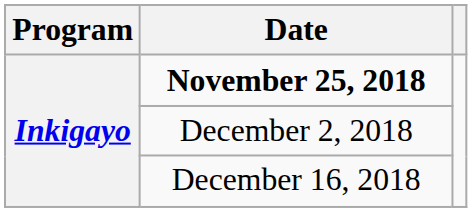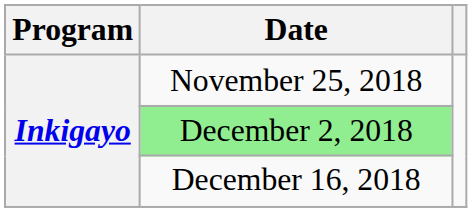November 25, 2018 | Date: bold -> normal
December 2, 2018 | Date: no background -> lightgreen background
